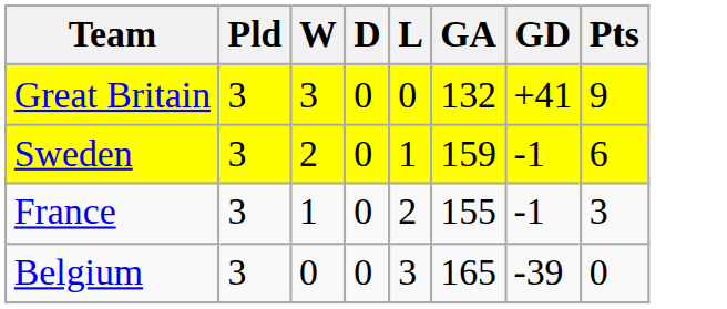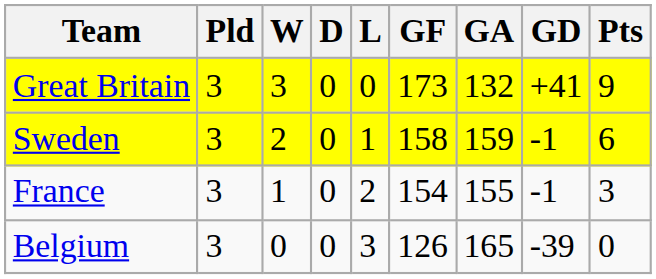+ column: GF | 173 | 158 | 154 | 126
